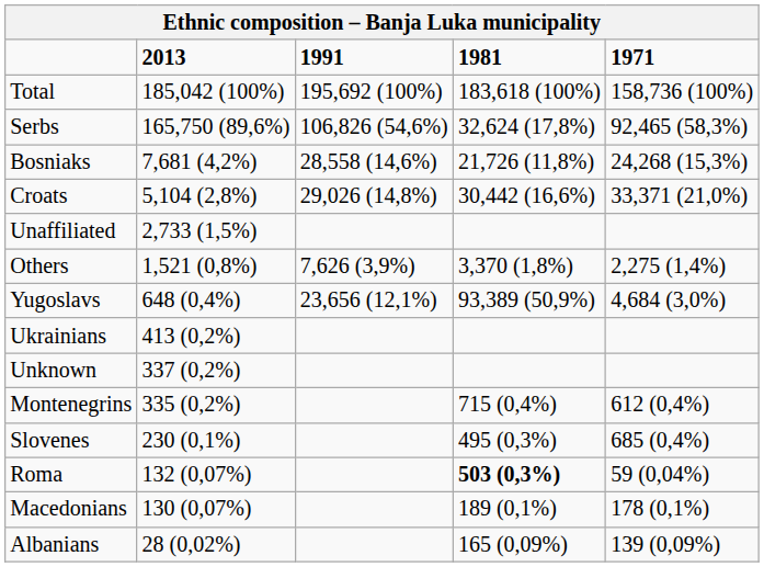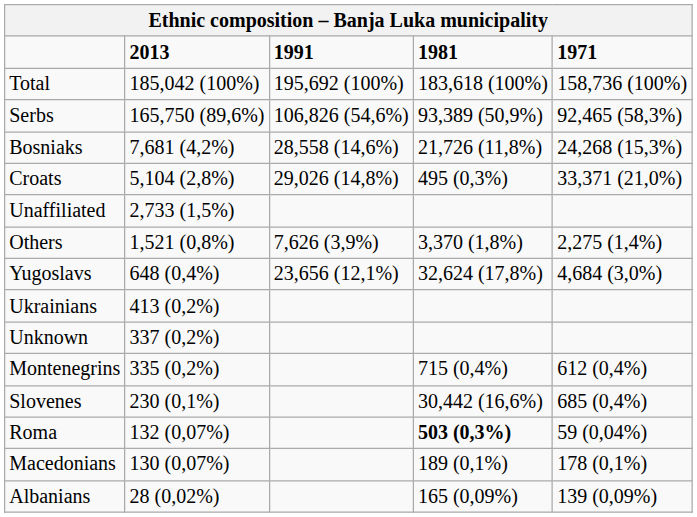Serbs | 1981: 32,624 (17,8%) -> 93,389 (50,9%)
Croats | 1981: 30,442 (16,6%) -> 495 (0,3%)
Yugoslavs | 1981: 93,389 (50,9%) -> 32,624 (17,8%)
Slovenes | 1981: 495 (0,3%) -> 30,442 (16,6%)
